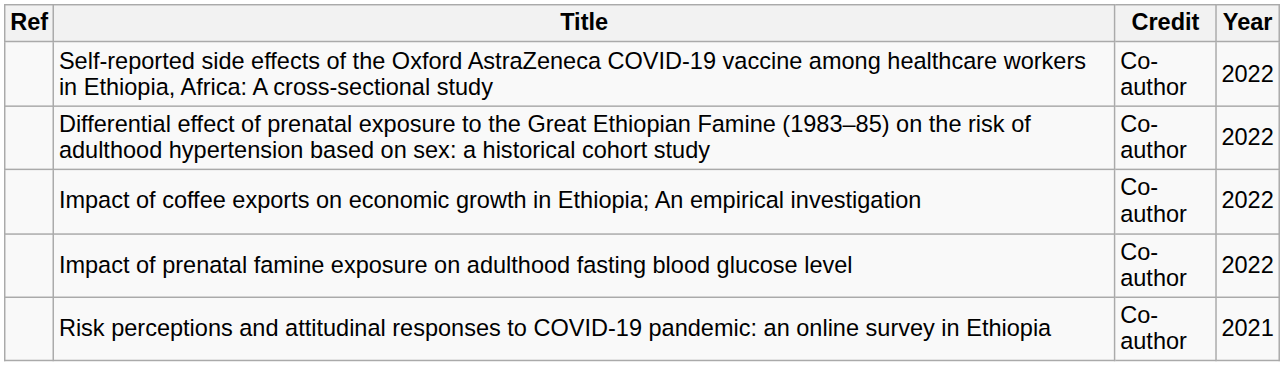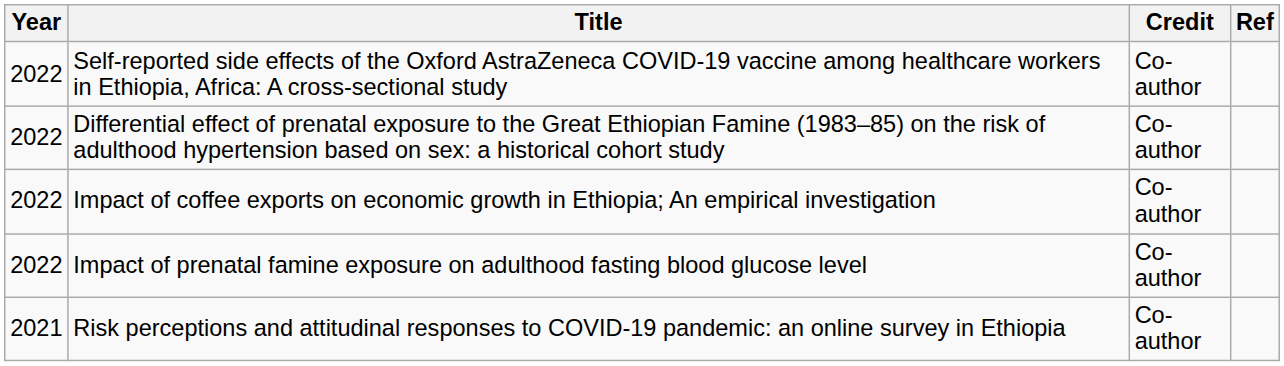columns swapped: Year <-> Ref
